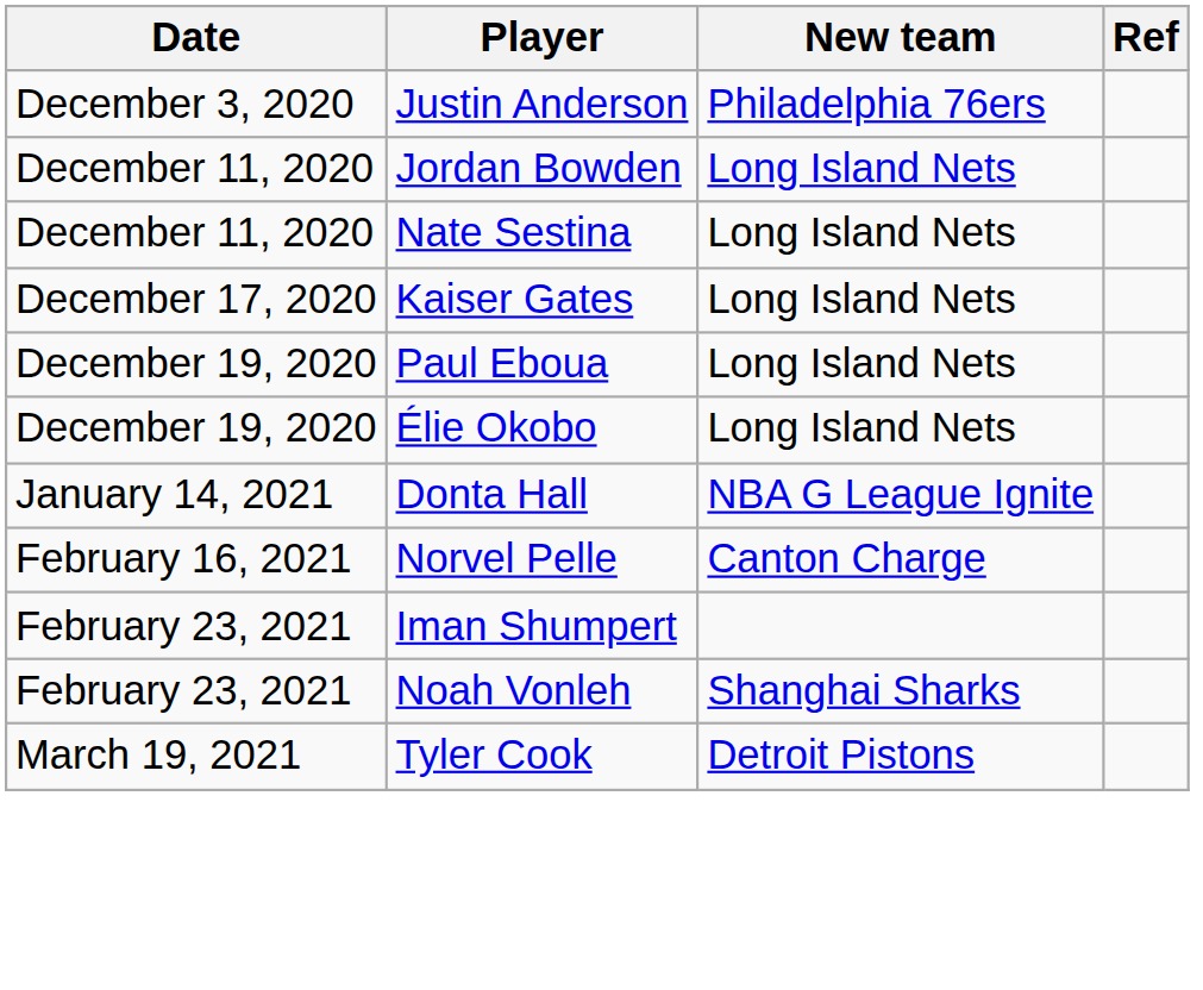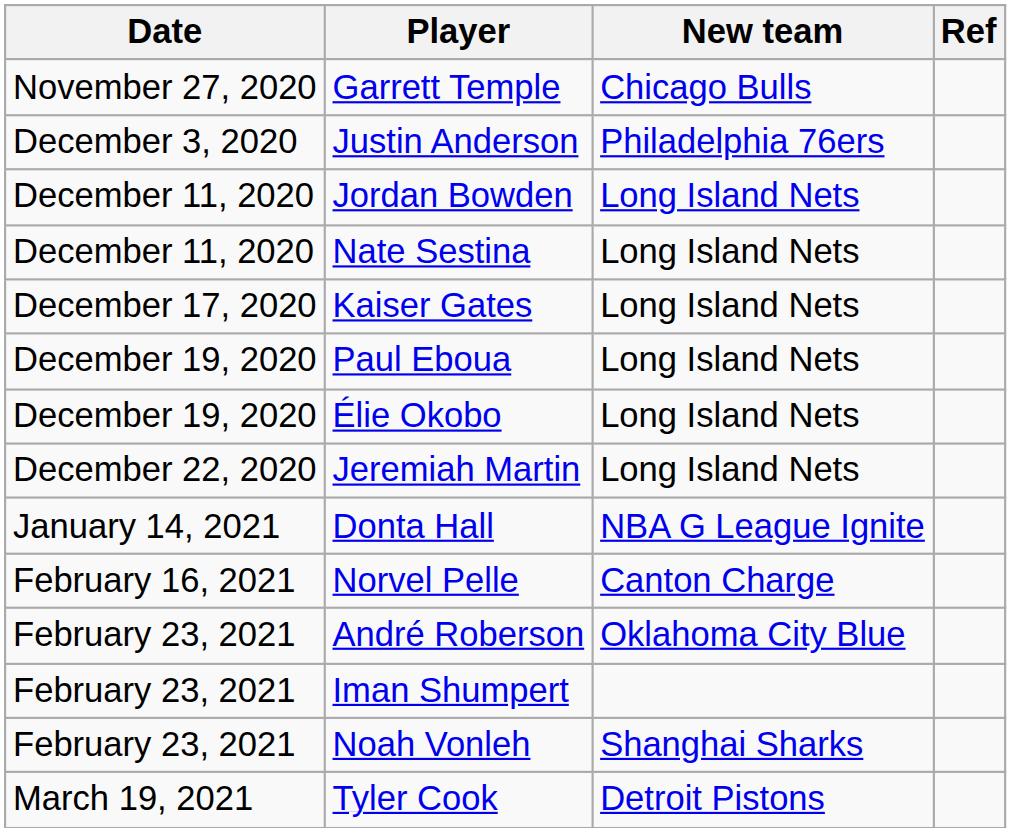+ row: November 27, 2020 | Garrett Temple | Chicago Bulls
+ row: December 22, 2020 | Jeremiah Martin | Long Island Nets
+ row: February 23, 2021 | André Roberson | Oklahoma City Blue
